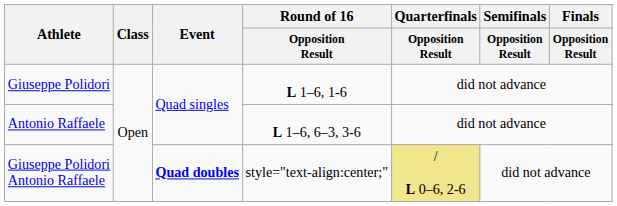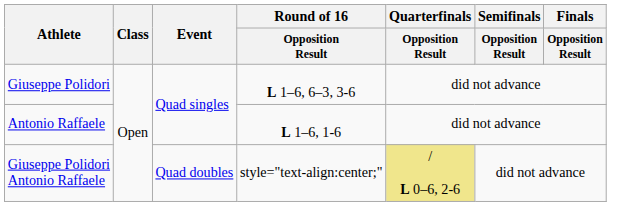Giuseppe Polidori | Round of 16 / Opposition Result: L 1–6, 1-6 -> L 1–6, 6–3, 3-6
Antonio Raffaele | Round of 16 / Opposition Result: L 1–6, 6–3, 3-6 -> L 1–6, 1-6
Giuseppe Polidori Antonio Raffaele | Event: bold -> normal
